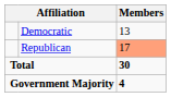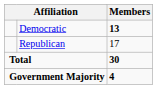Democratic | Members: normal -> bold
Republican | Members: lightsalmon background -> no background
